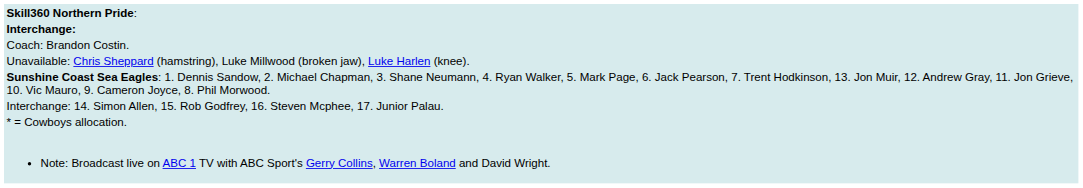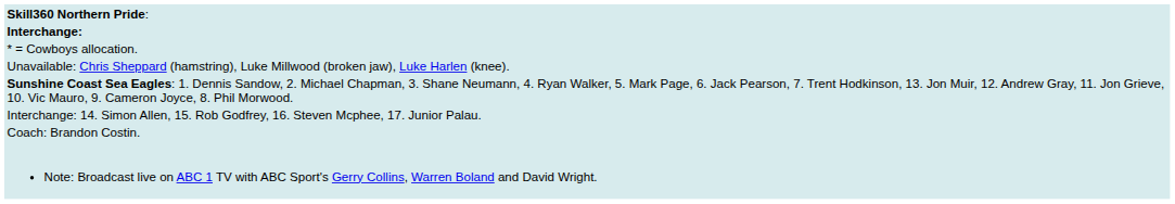row 3 | column 1: Coach: Brandon Costin. -> * = Cowboys allocation.
row 7 | column 1: * = Cowboys allocation. -> Coach: Brandon Costin.
